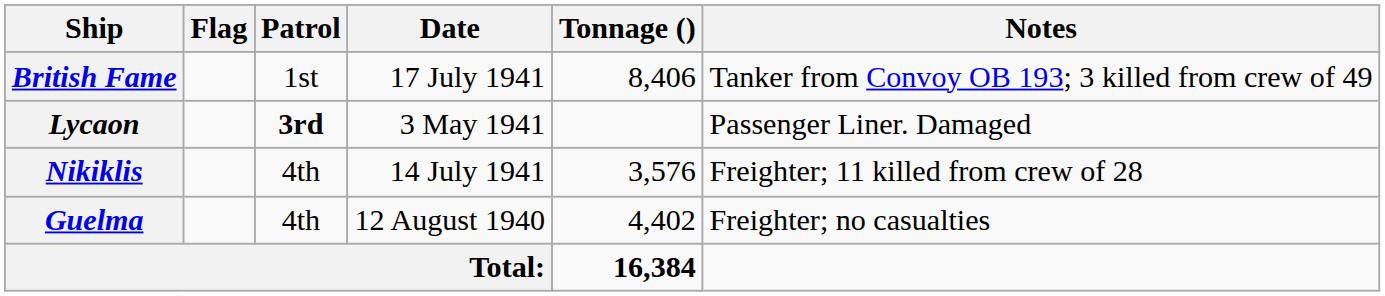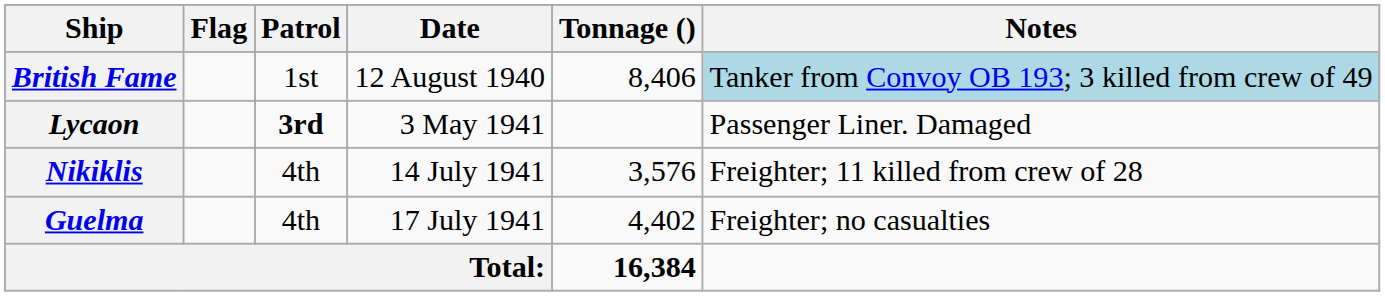British Fame | Date: 17 July 1941 -> 12 August 1940
British Fame | Notes: no background -> lightblue background
Guelma | Date: 12 August 1940 -> 17 July 1941
